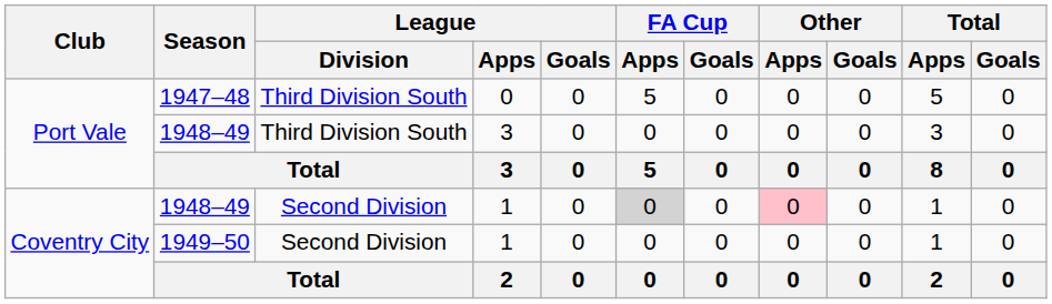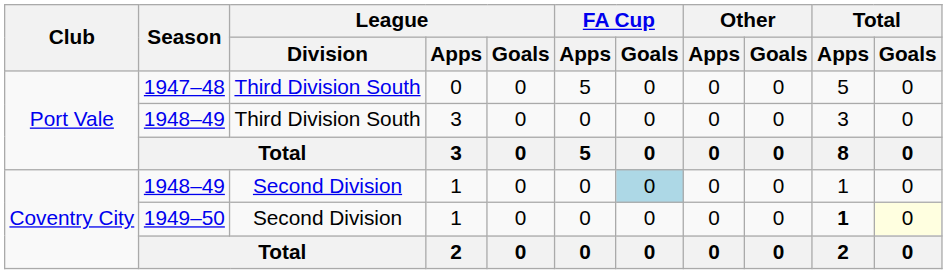1948–49 / 1 | FA Cup / Apps: lightgrey background -> no background
1948–49 / 1 | FA Cup / Goals: no background -> lightblue background
1948–49 / 1 | Other / Apps: pink background -> no background
1949–50 | Total / Apps: normal -> bold
1949–50 | Total / Goals: no background -> lightyellow background
